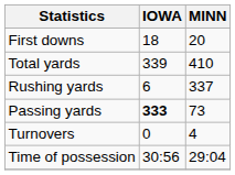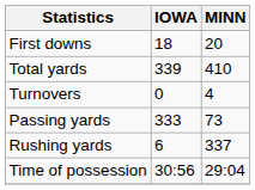rows swapped: Rushing yards <-> Turnovers
Passing yards | IOWA: bold -> normal
